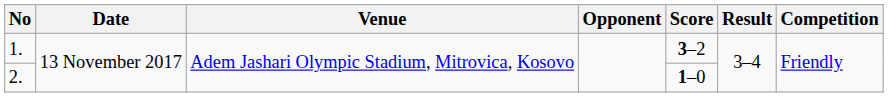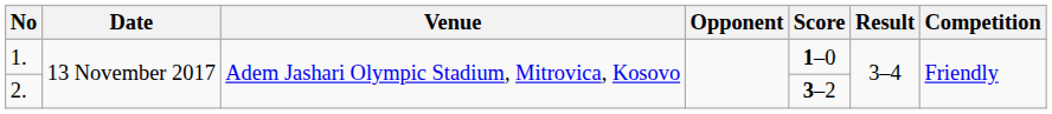1. | Score: 3–2 -> 1–0
2. | Score: 1–0 -> 3–2
